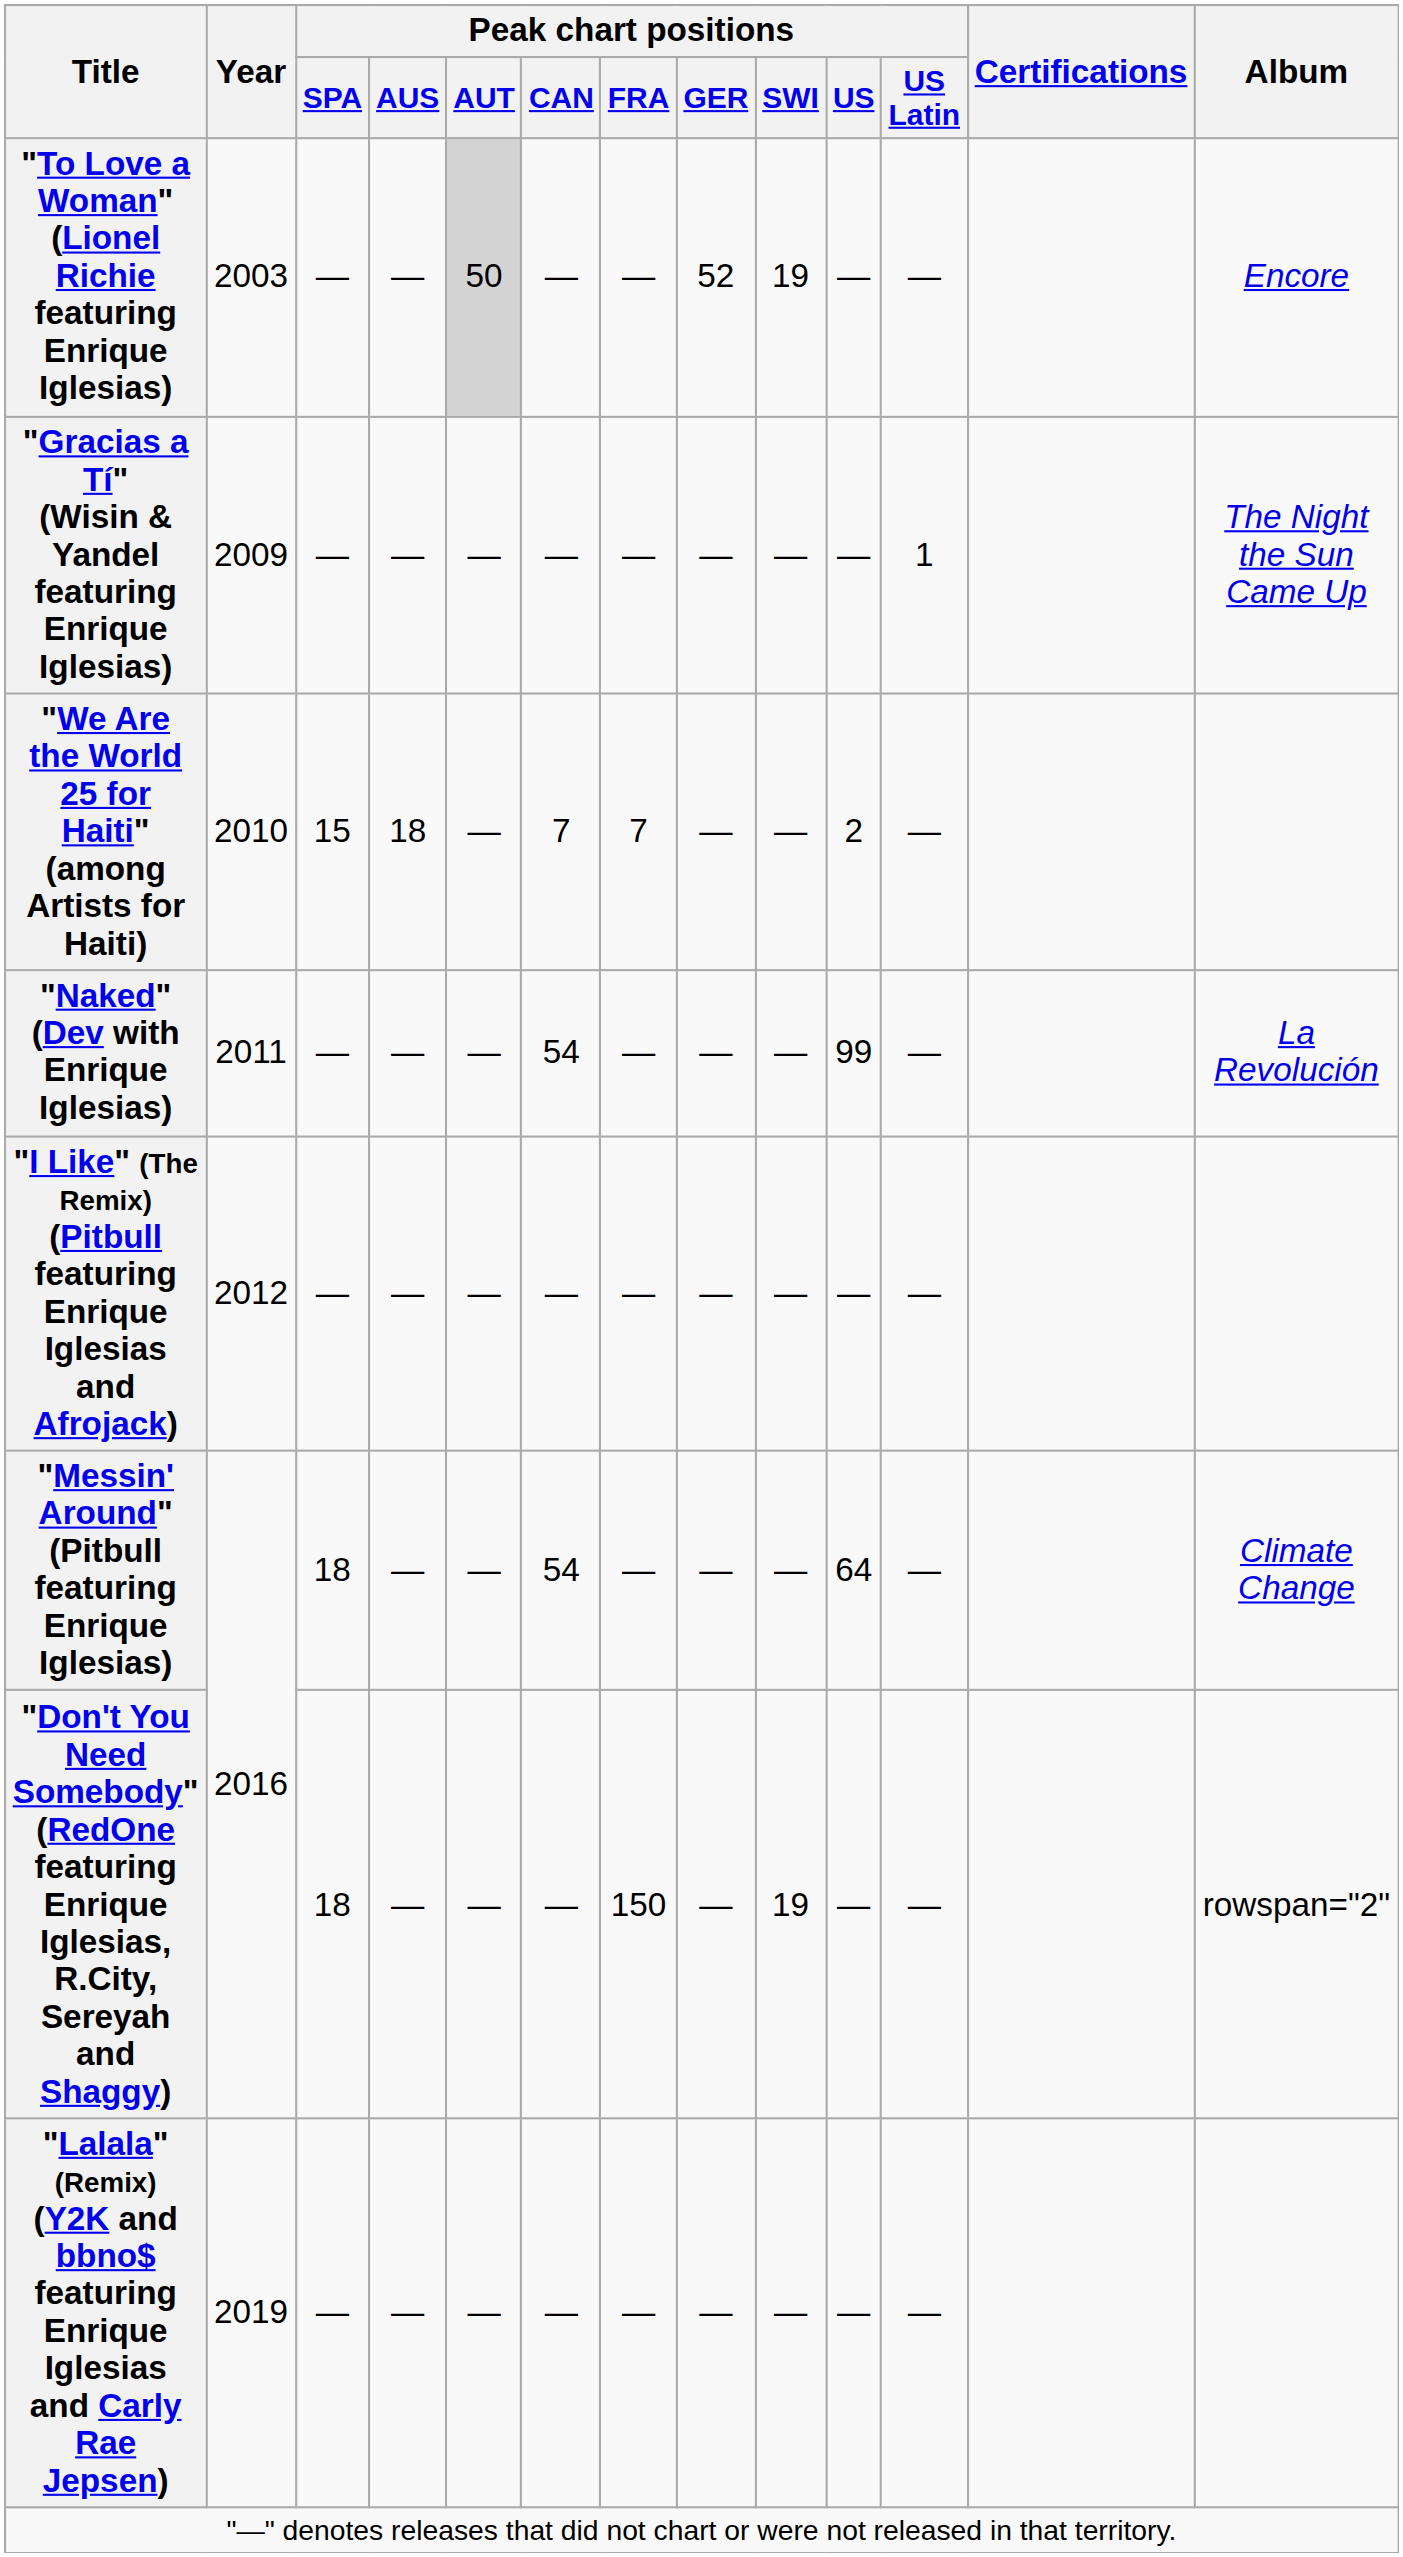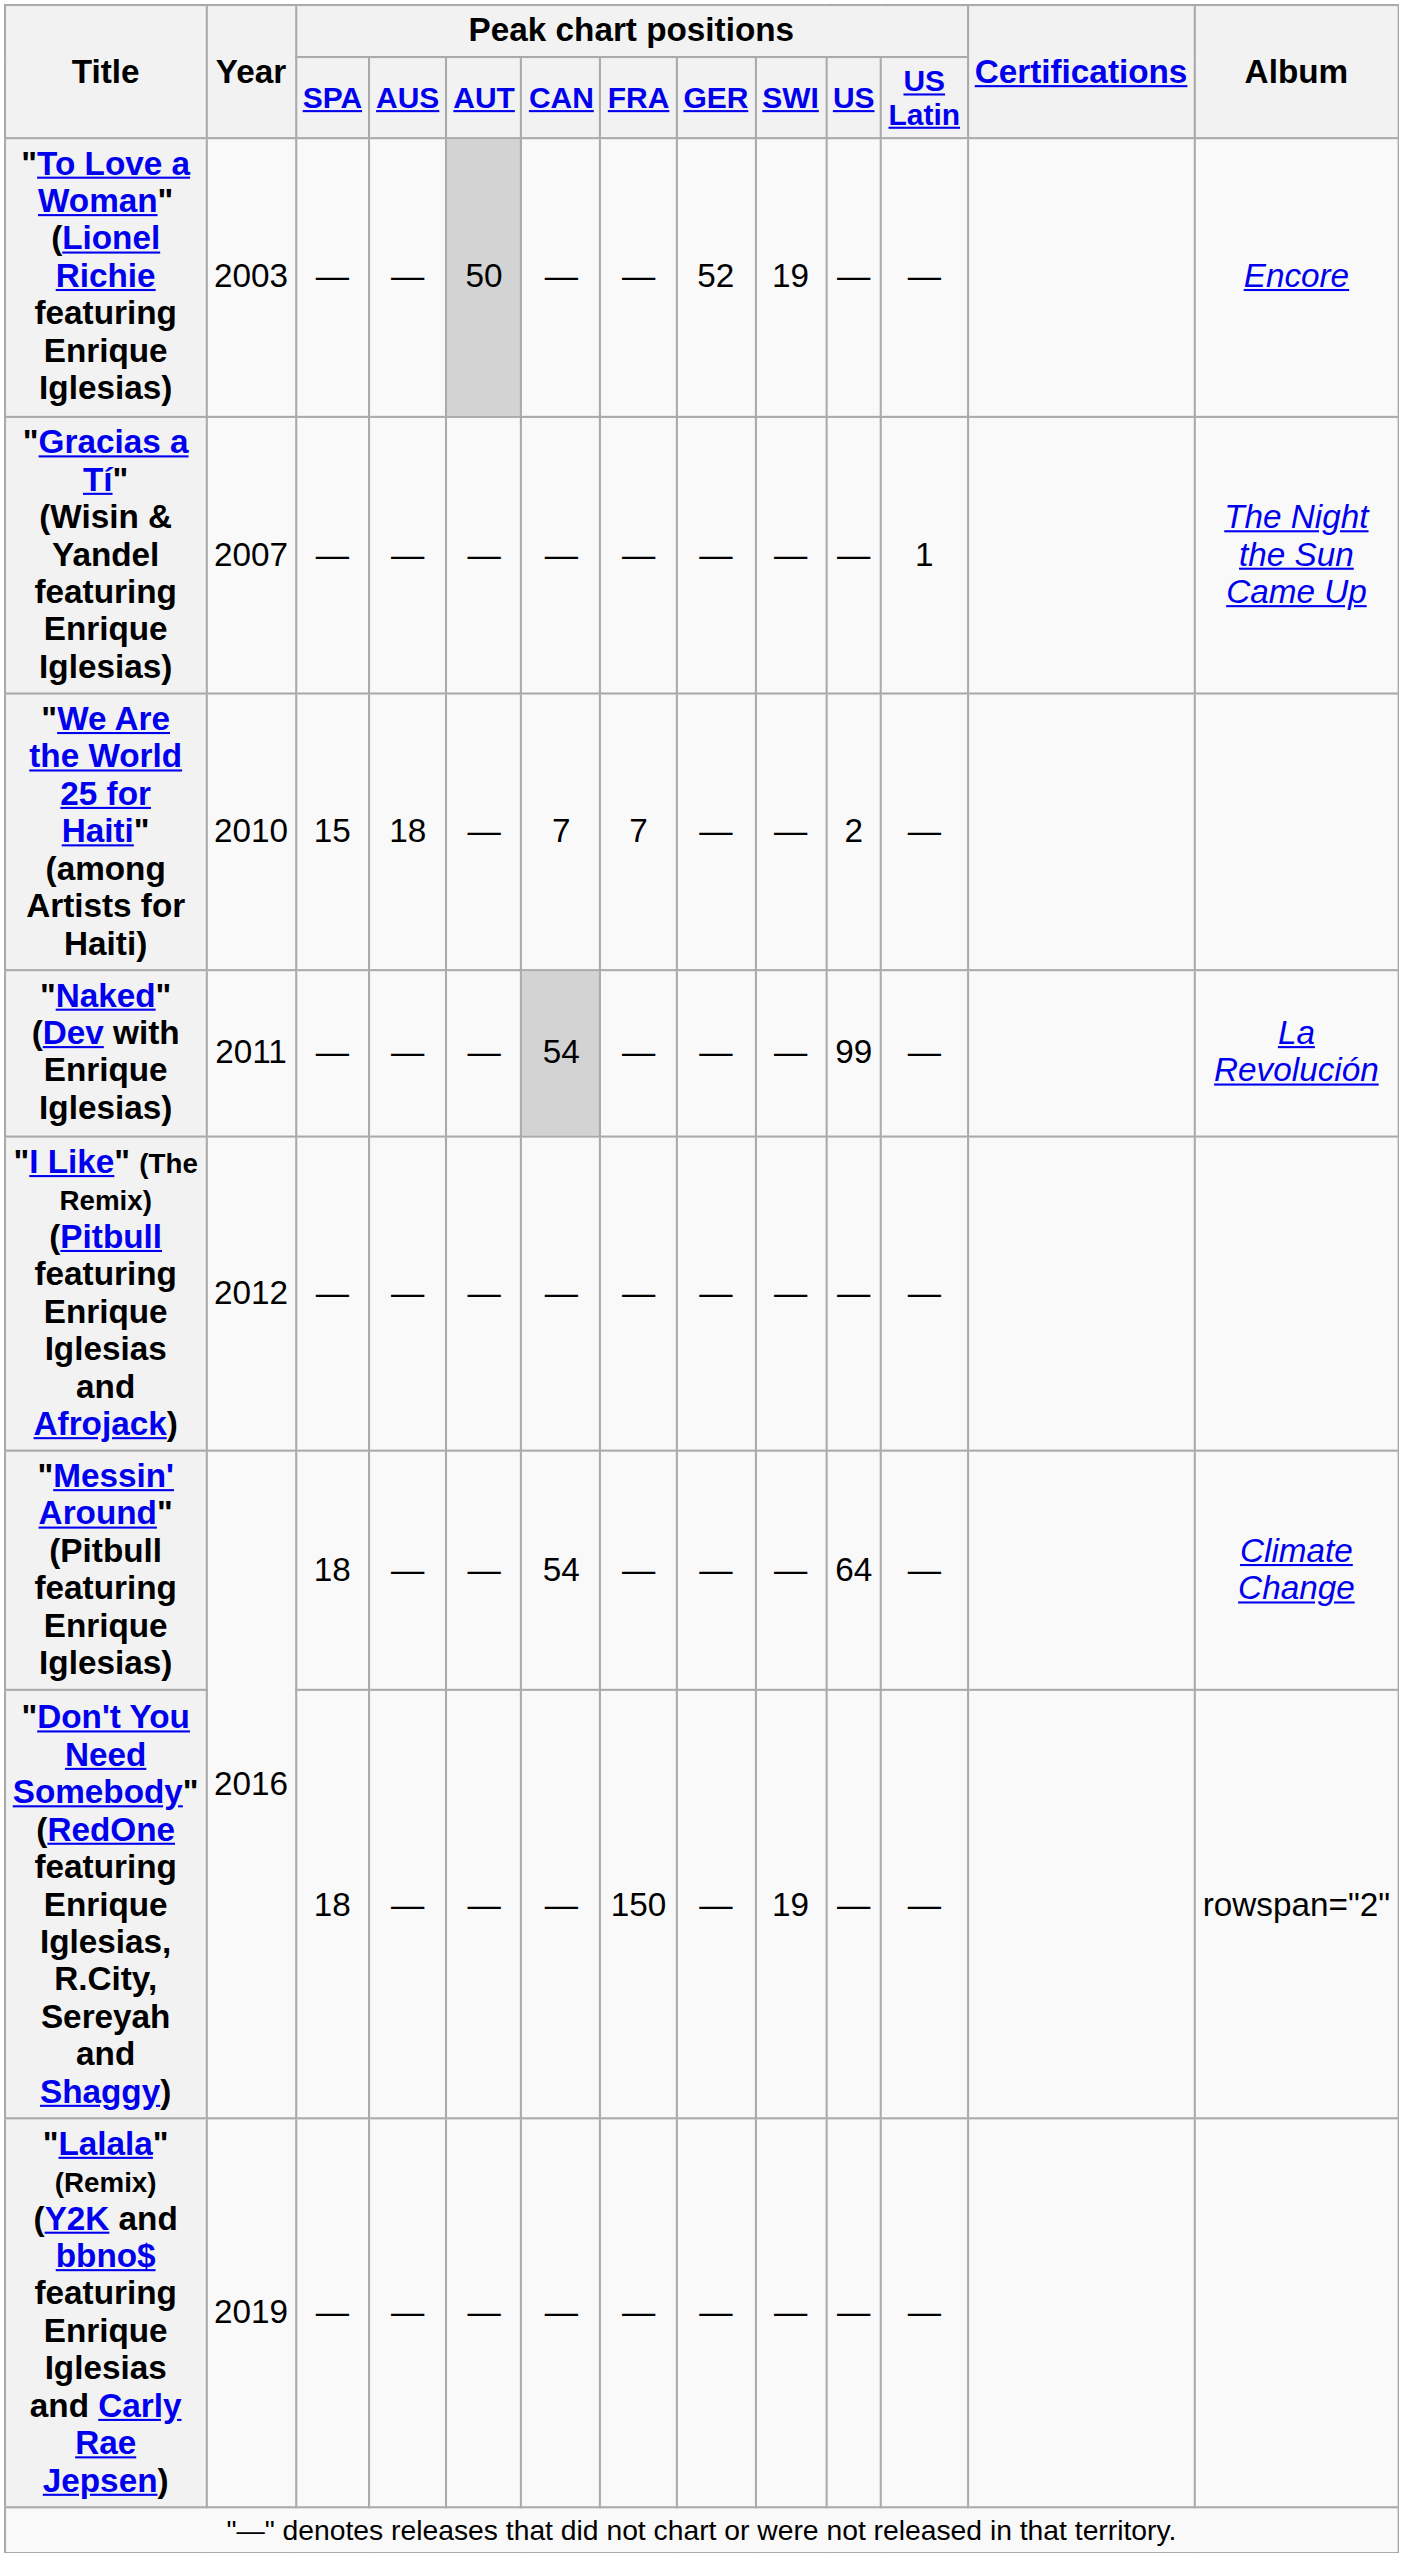"Gracias a Tí" (Wisin & Yandel featuring Enrique Iglesias) | Year: 2009 -> 2007
"Naked" (Dev with Enrique Iglesias) | Peak chart positions / CAN: no background -> lightgrey background
